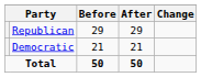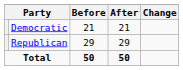rows swapped: Republican <-> Democratic
